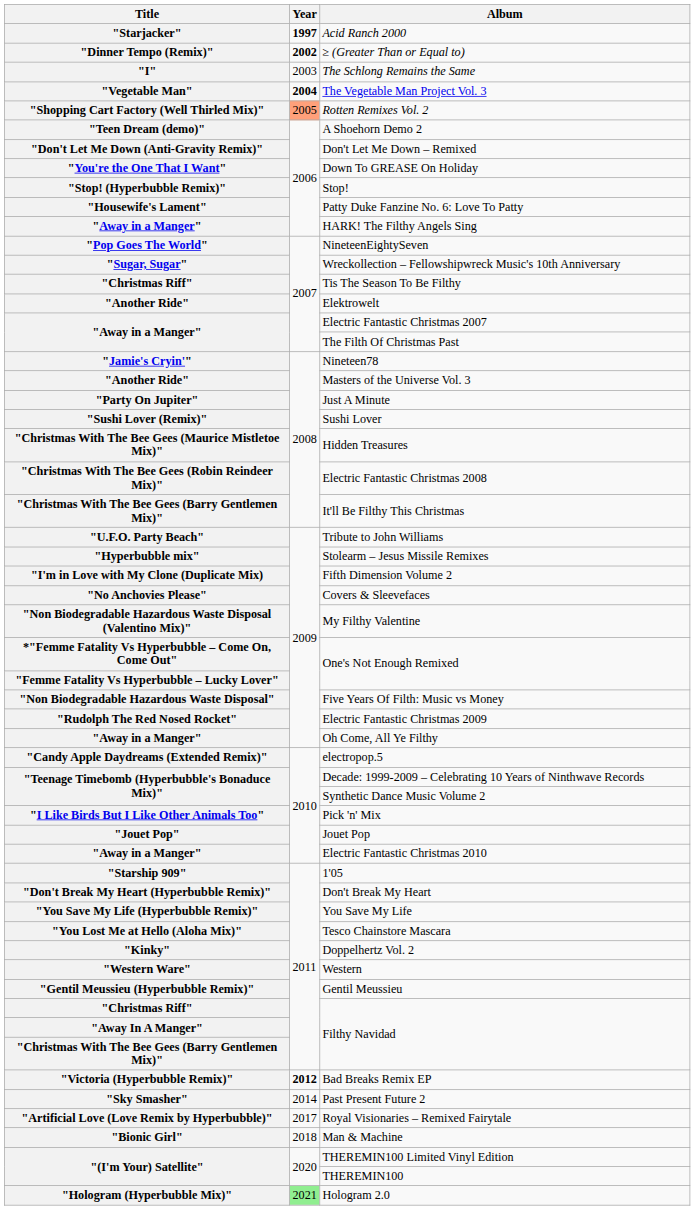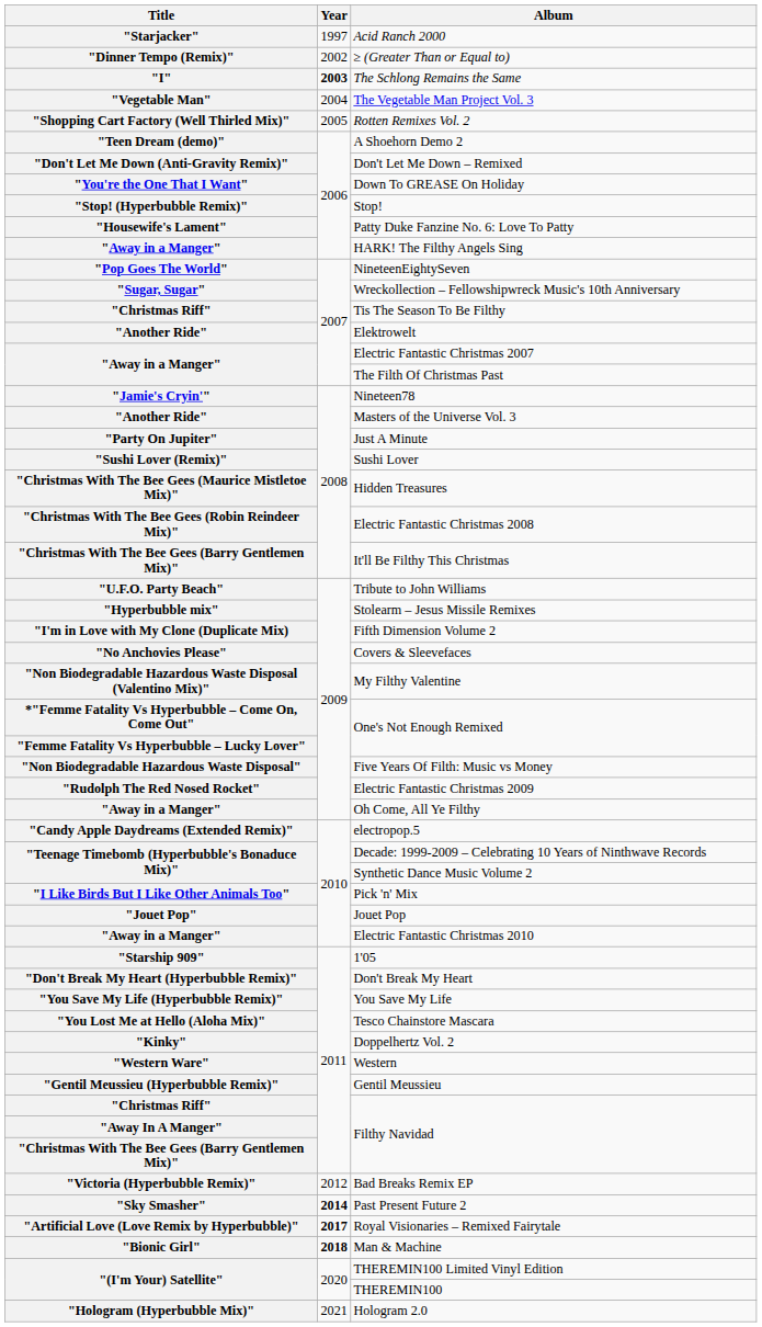Acid Ranch 2000 | Year: bold -> normal
≥ (Greater Than or Equal to) | Year: bold -> normal
The Schlong Remains the Same | Year: normal -> bold
The Vegetable Man Project Vol. 3 | Year: bold -> normal
Rotten Remixes Vol. 2 | Year: lightsalmon background -> no background
Bad Breaks Remix EP | Year: bold -> normal
Past Present Future 2 | Year: normal -> bold
Royal Visionaries – Remixed Fairytale | Year: normal -> bold
Man & Machine | Year: normal -> bold
Hologram 2.0 | Year: lightgreen background -> no background
